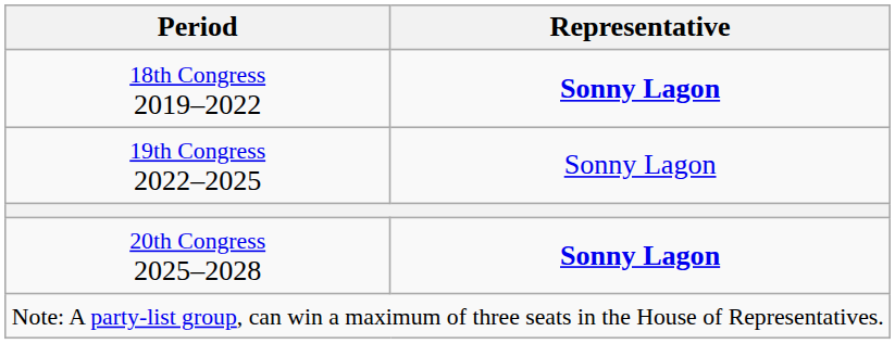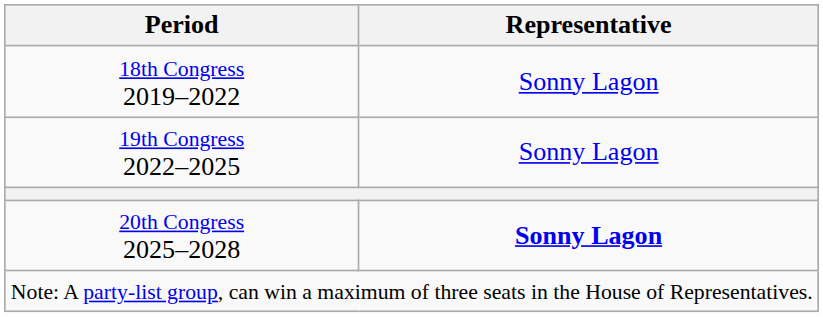18th Congress 2019–2022 | Representative: bold -> normal
